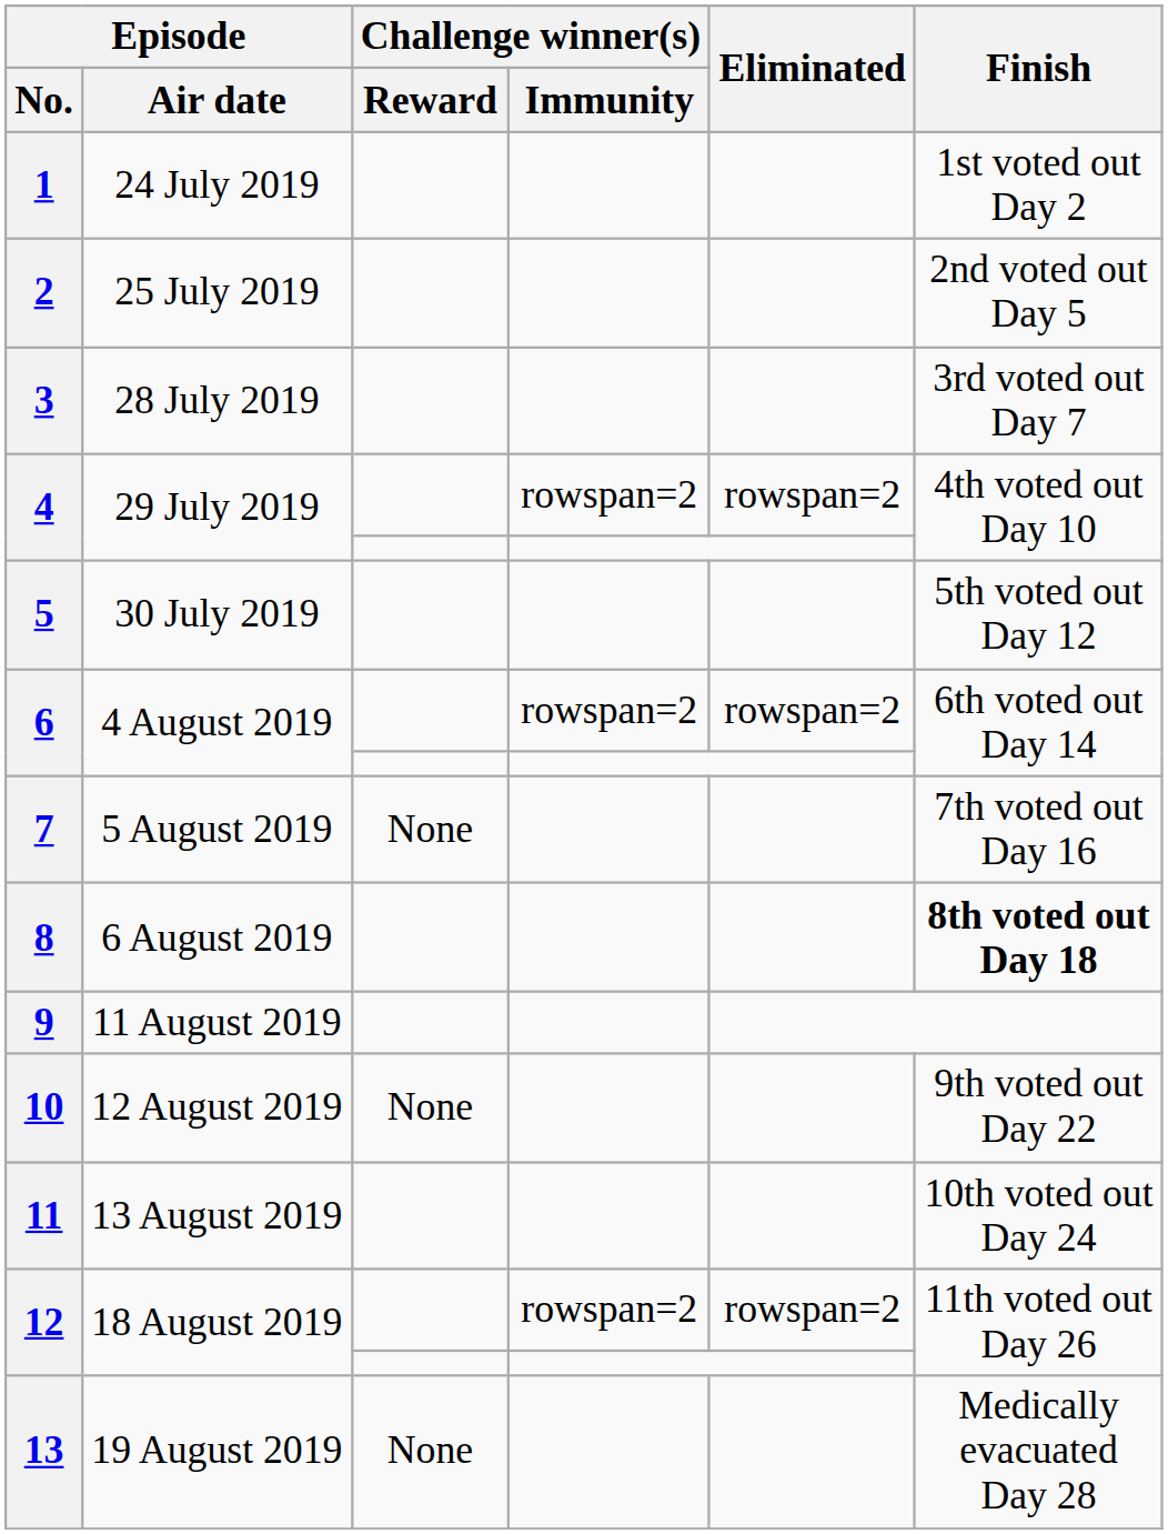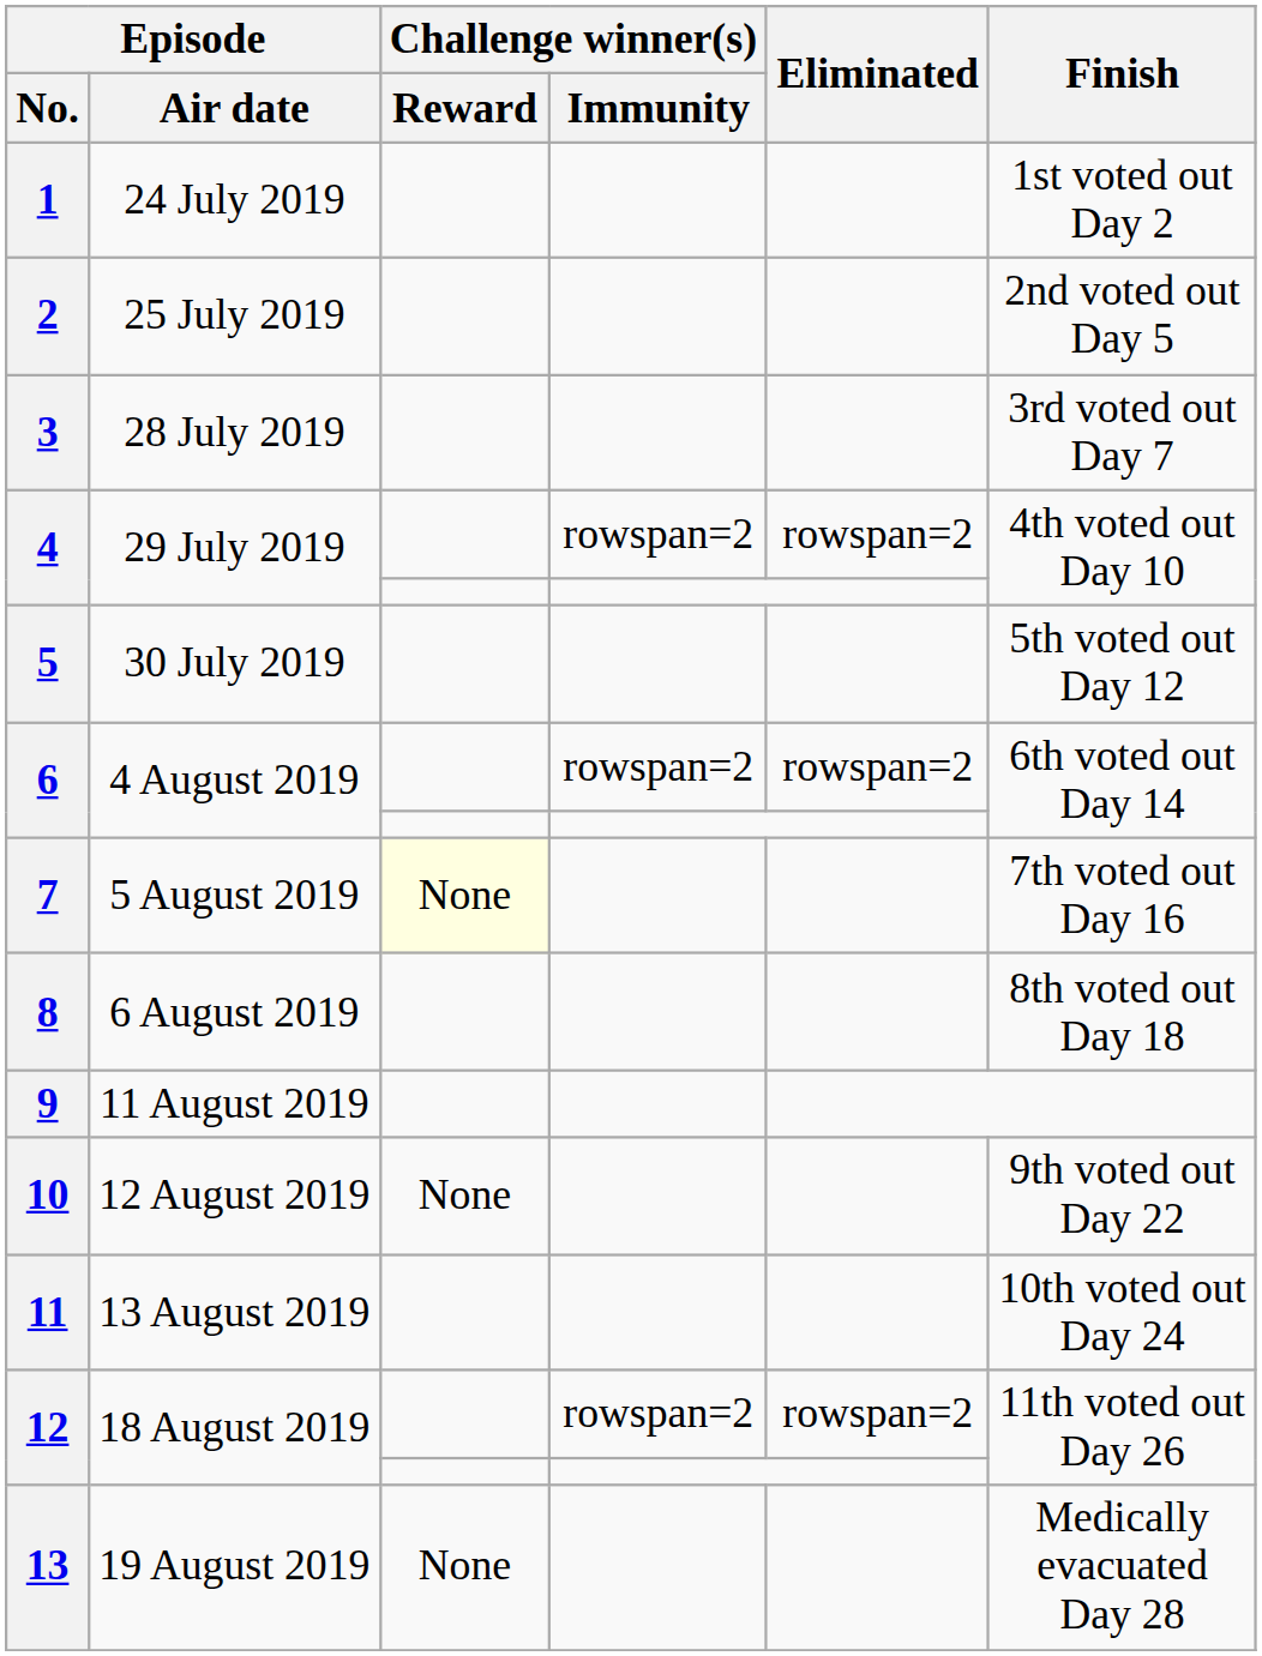7 | Challenge winner(s) / Reward: no background -> lightyellow background
8 | Finish: bold -> normal
